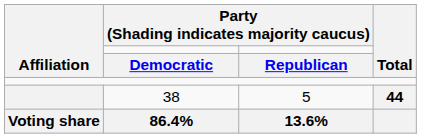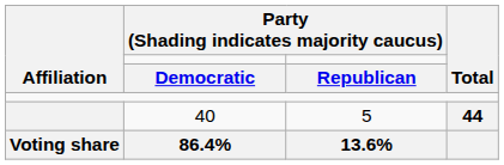44 | column 2: 38 -> 40
